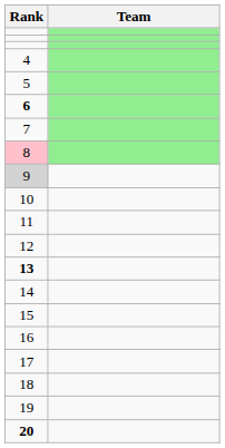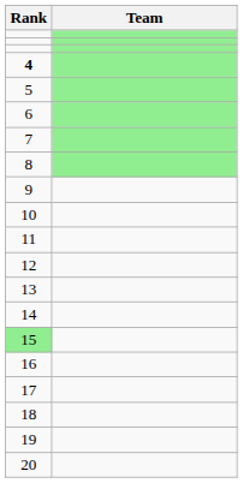row 5 | Rank: normal -> bold
row 7 | Rank: bold -> normal
row 9 | Rank: pink background -> no background
row 10 | Rank: lightgrey background -> no background
row 14 | Rank: bold -> normal
row 16 | Rank: no background -> lightgreen background
row 21 | Rank: bold -> normal
